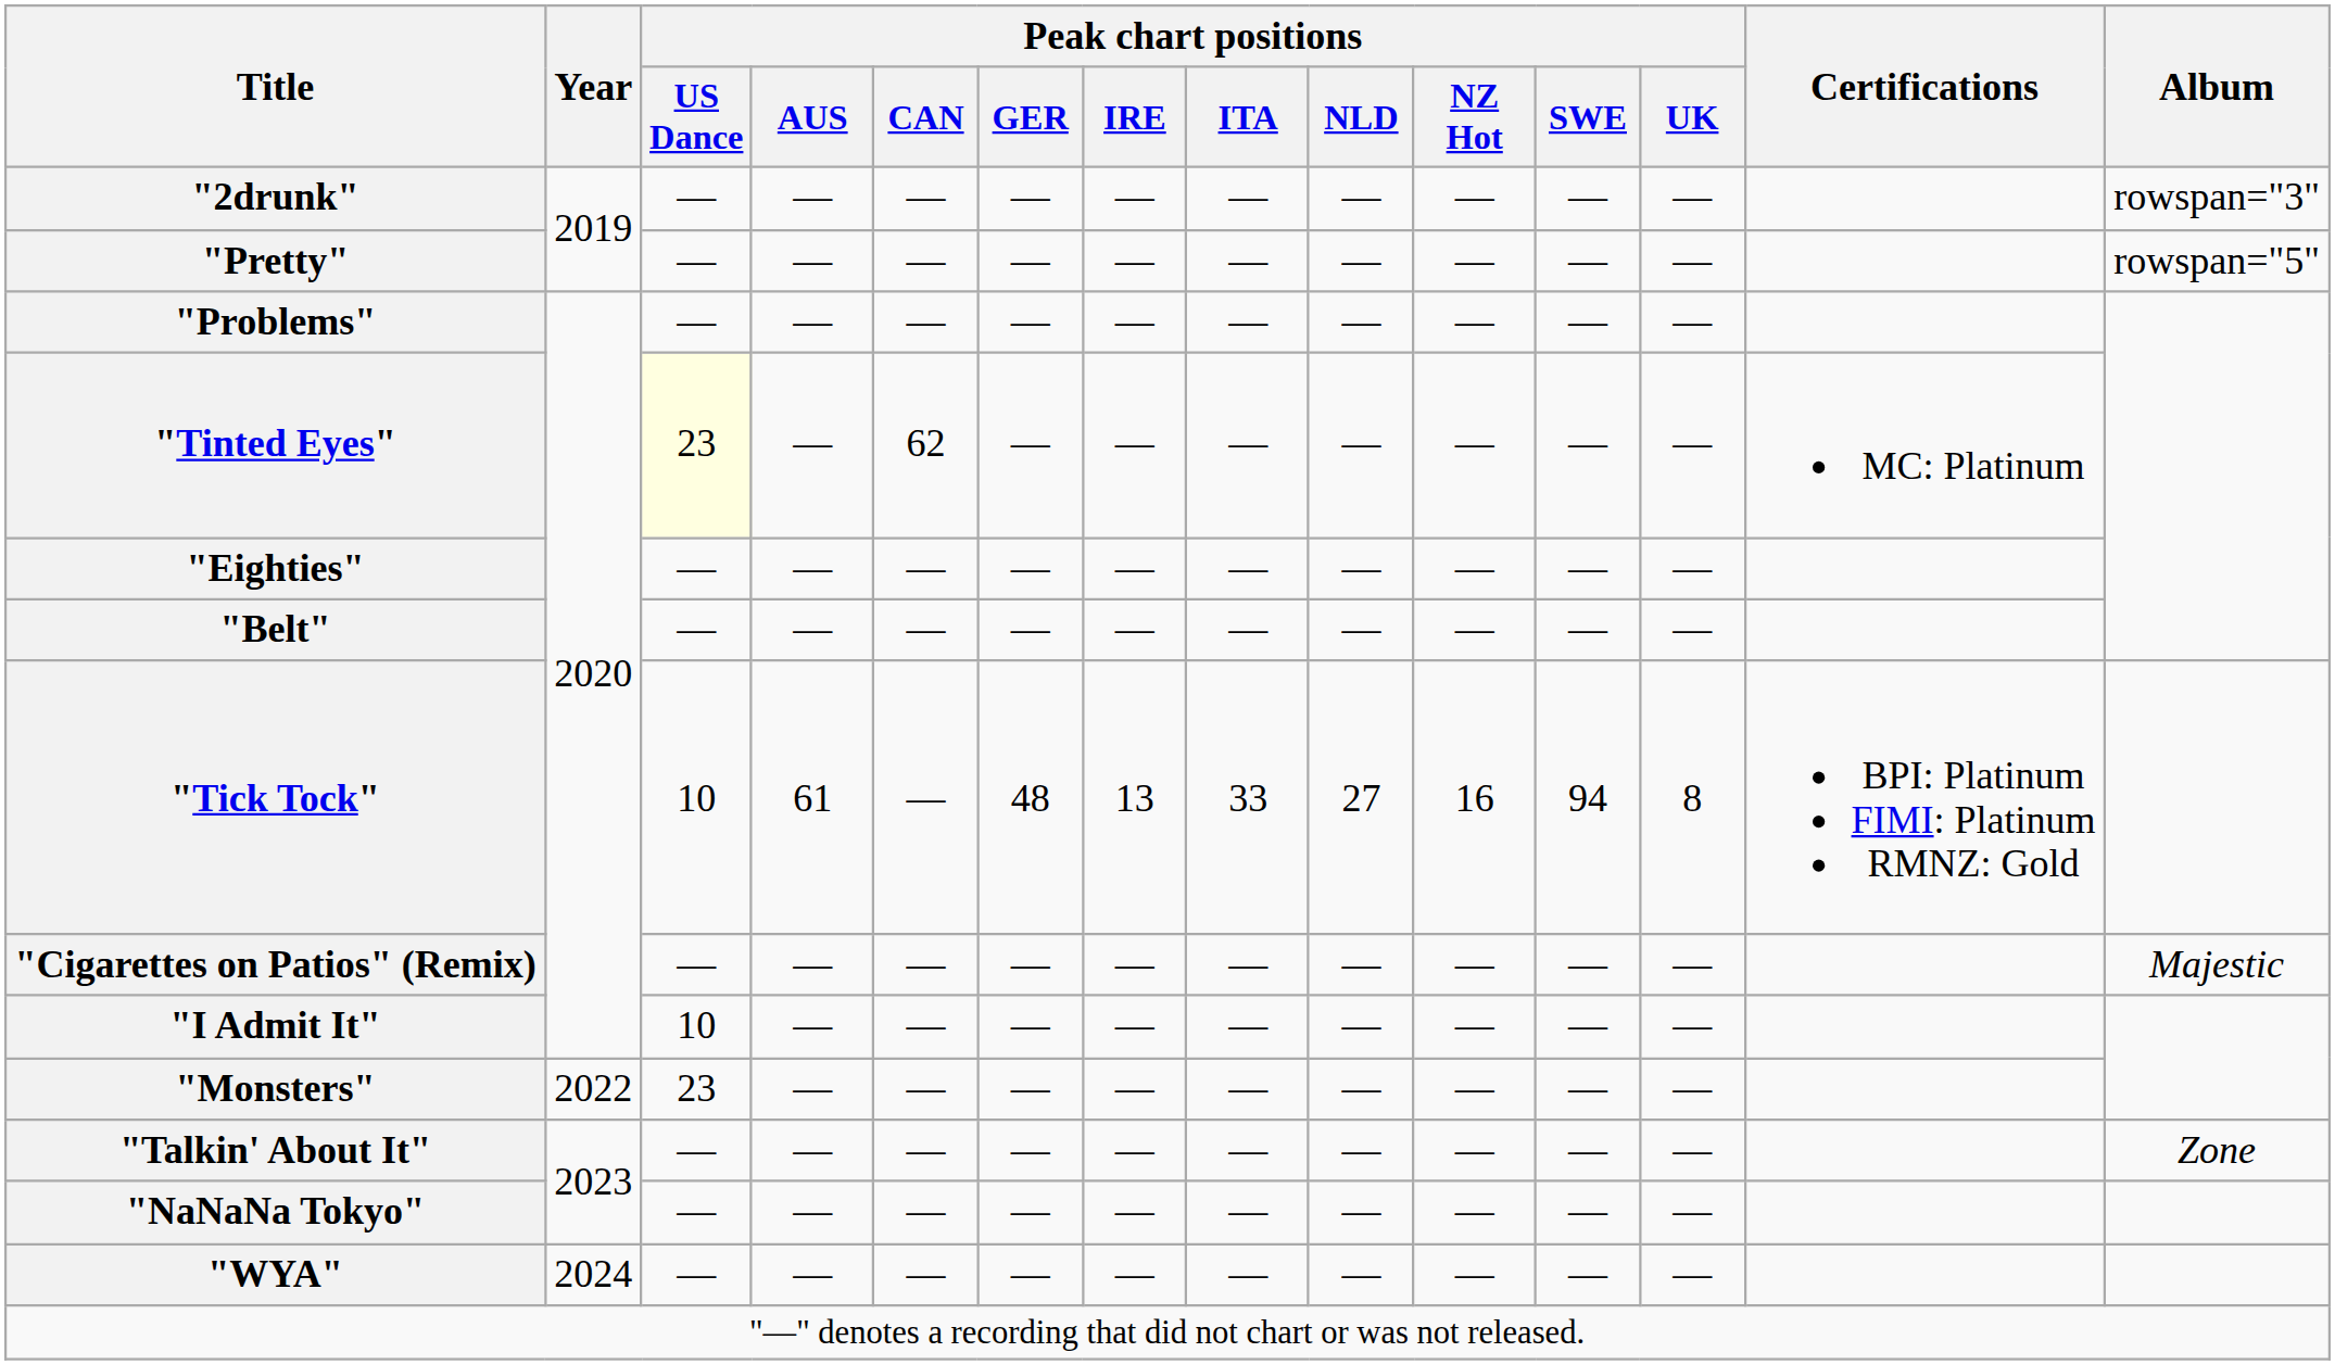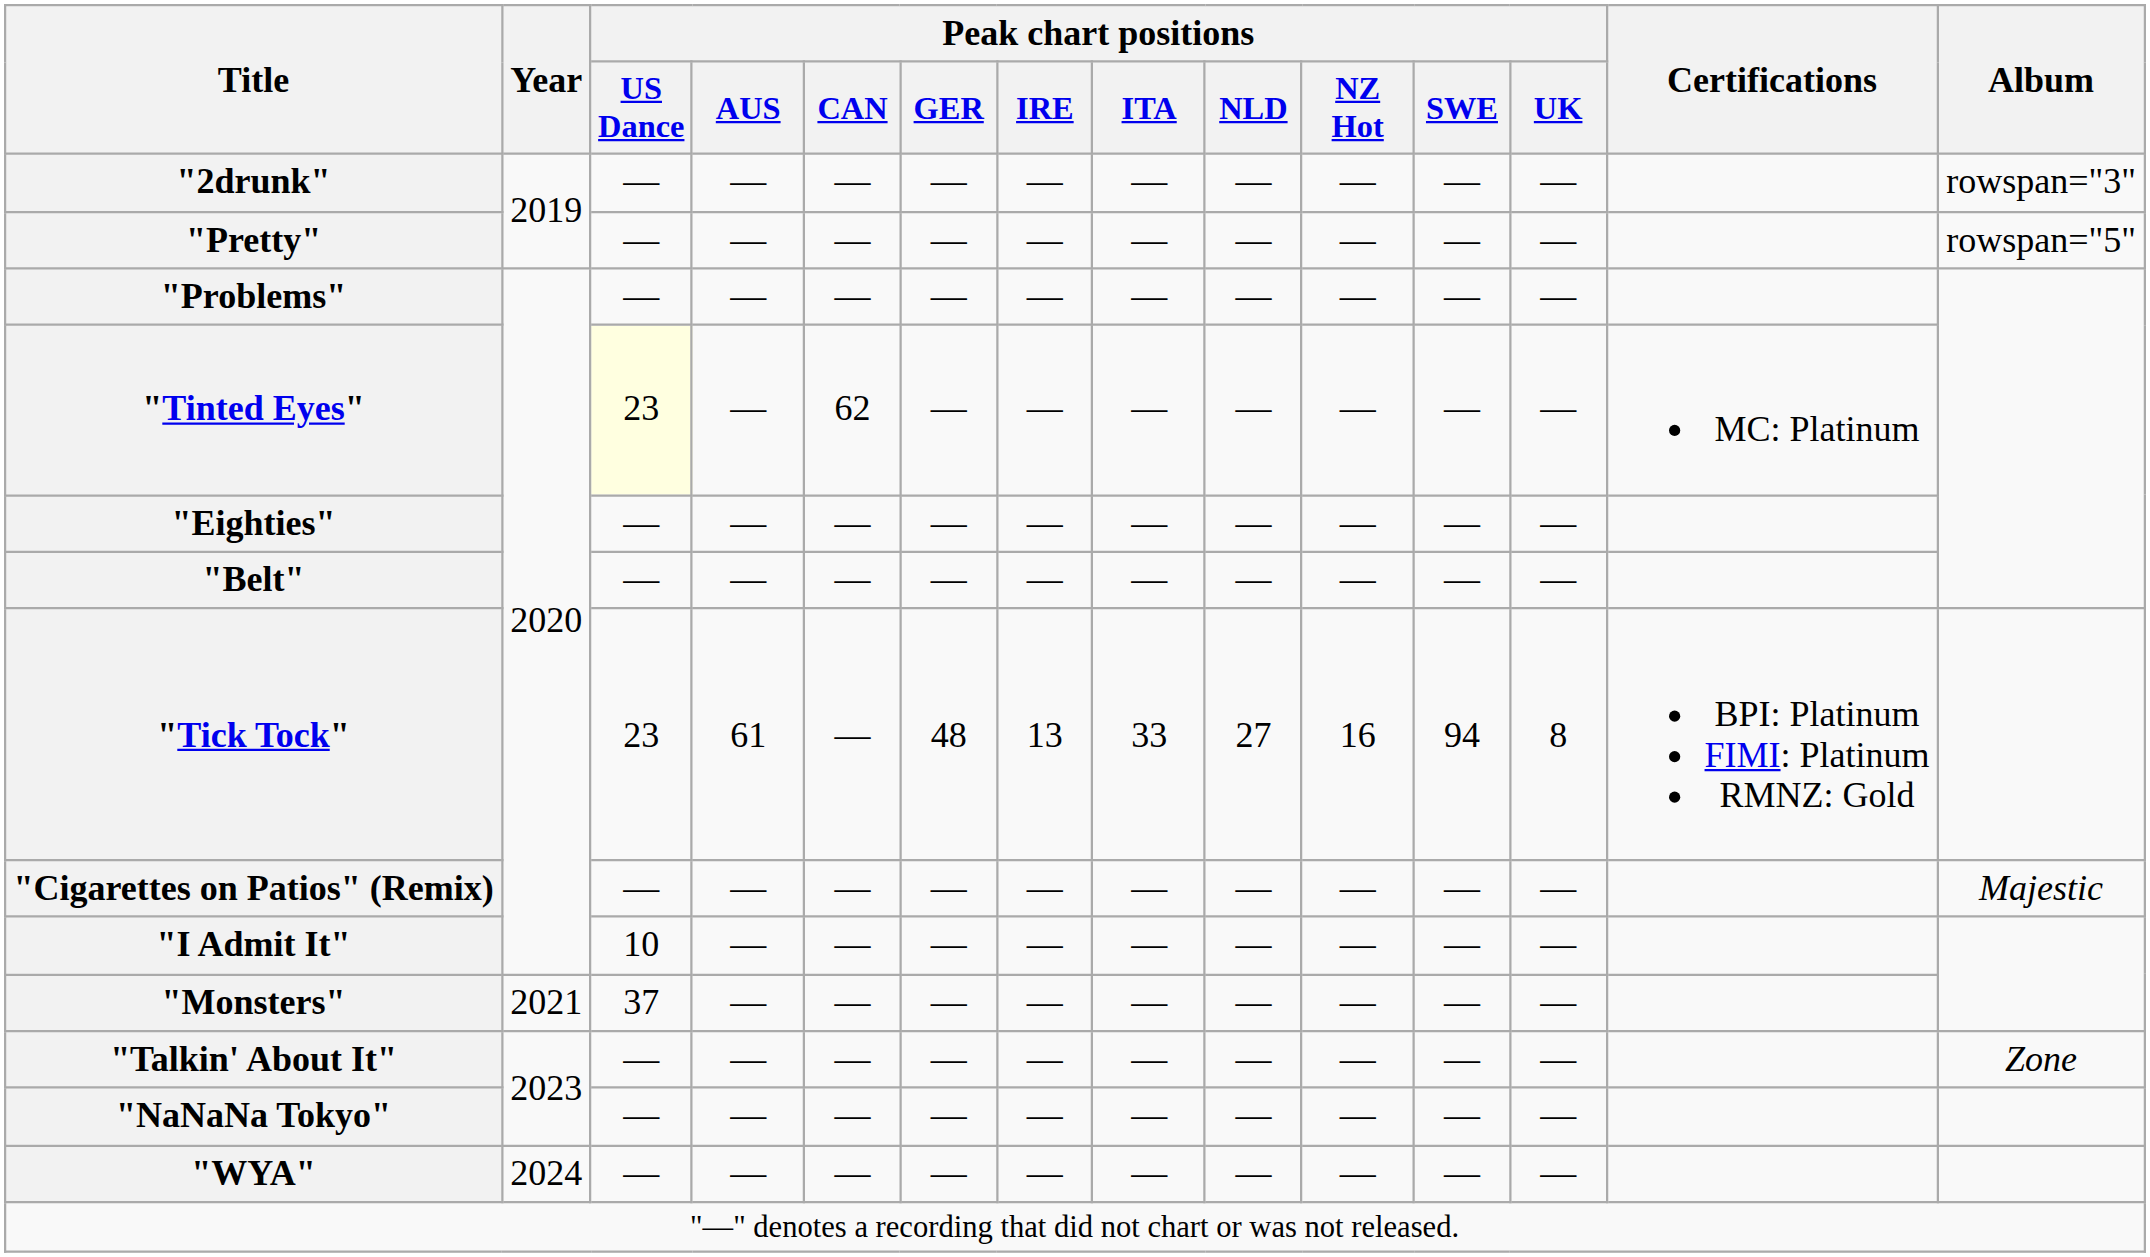"Tick Tock" | Peak chart positions / US Dance: 10 -> 23
"Monsters" | Year: 2022 -> 2021
"Monsters" | Peak chart positions / US Dance: 23 -> 37
